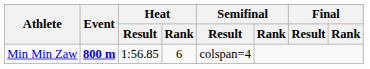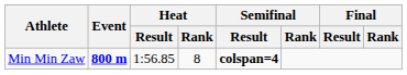Min Min Zaw | Heat / Rank: 6 -> 8
Min Min Zaw | Semifinal / Result: normal -> bold
